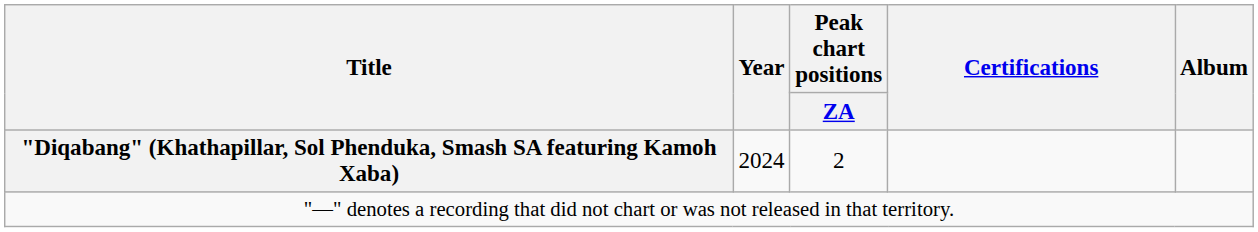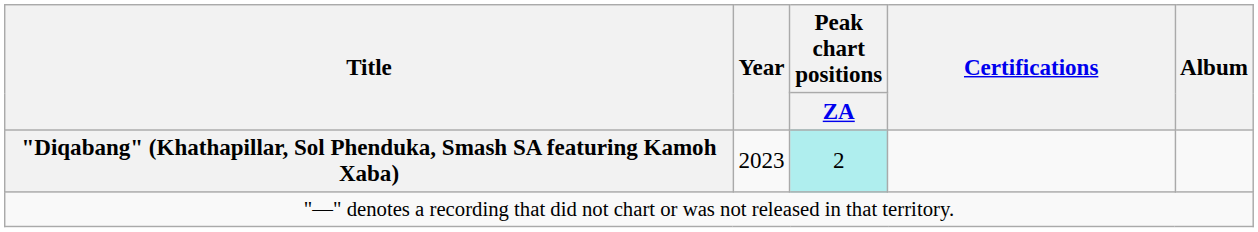row 3 | Year: 2024 -> 2023
row 3 | Peak chart positions / ZA: no background -> paleturquoise background
